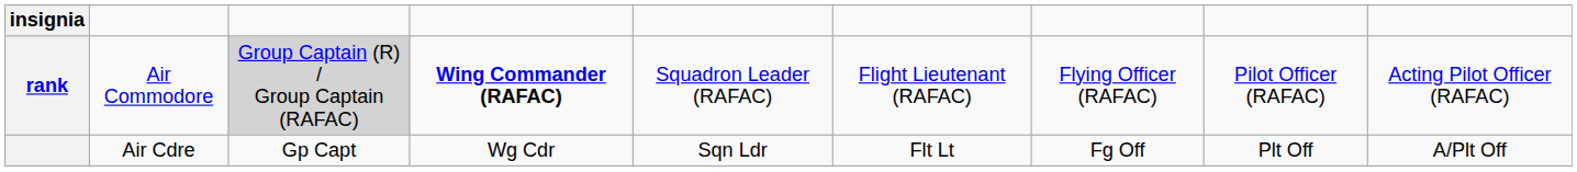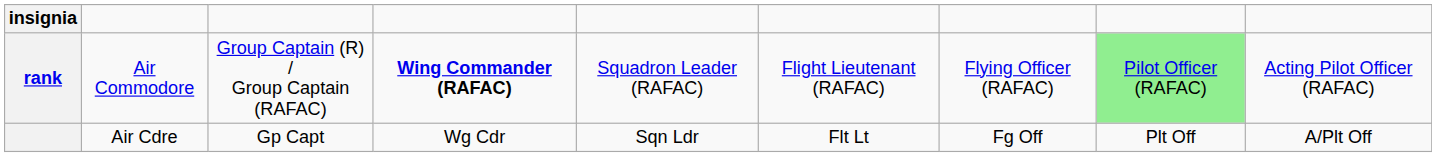rank | column 3: lightgrey background -> no background
rank | column 8: no background -> lightgreen background
